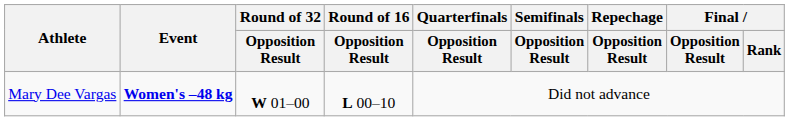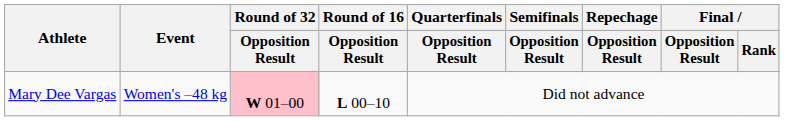Mary Dee Vargas | Event: bold -> normal
Mary Dee Vargas | Round of 32 / Opposition Result: no background -> pink background
